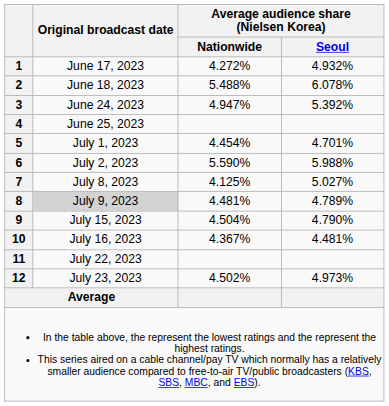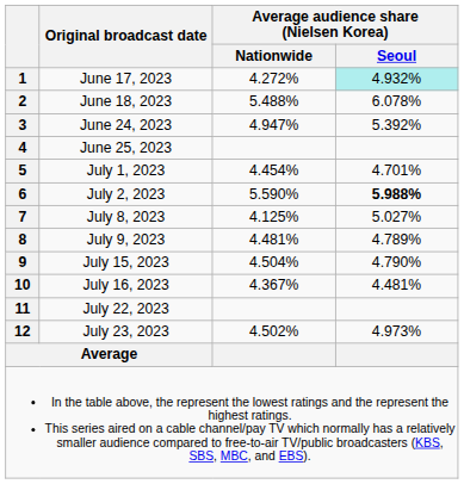1 | Average audience share (Nielsen Korea) / Seoul: no background -> paleturquoise background
6 | Average audience share (Nielsen Korea) / Seoul: normal -> bold
8 | Original broadcast date: lightgrey background -> no background
